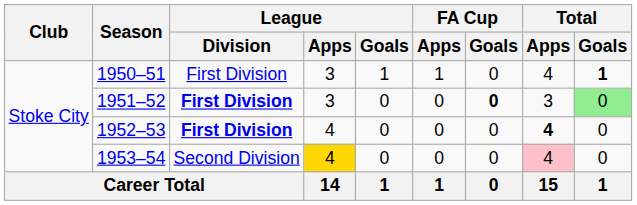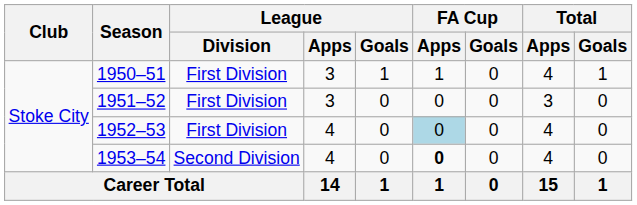1950–51 | Total / Goals: bold -> normal
1951–52 | League / Division: bold -> normal
1951–52 | FA Cup / Goals: bold -> normal
1951–52 | Total / Goals: lightgreen background -> no background
1952–53 | League / Division: bold -> normal
1952–53 | FA Cup / Apps: no background -> lightblue background
1952–53 | Total / Apps: bold -> normal
1953–54 | League / Apps: gold background -> no background
1953–54 | FA Cup / Apps: normal -> bold
1953–54 | Total / Apps: pink background -> no background
